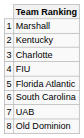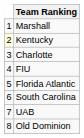Kentucky | column 1: no background -> lightyellow background
